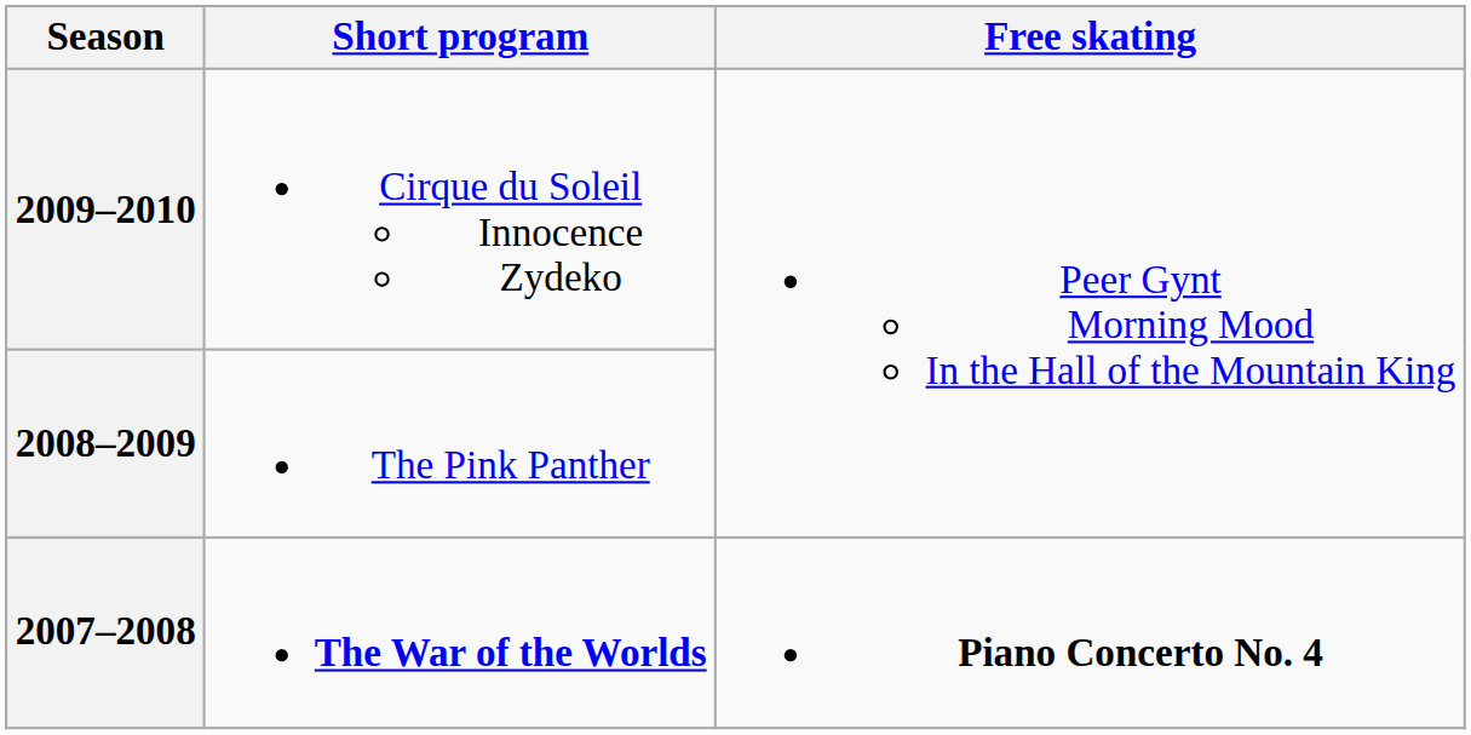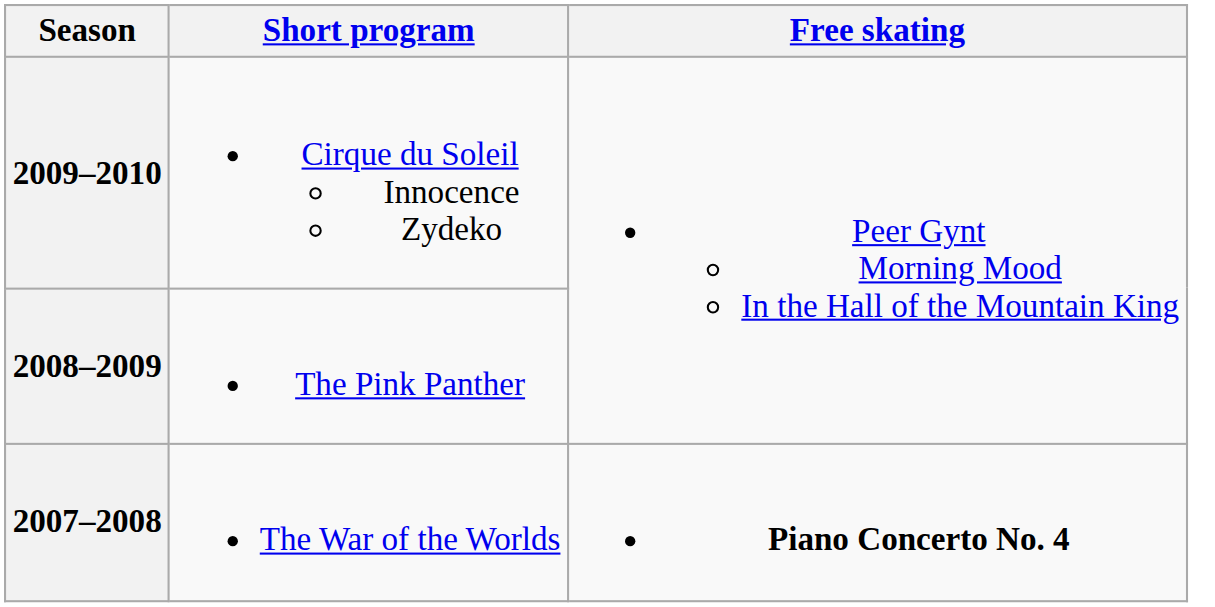2007–2008 | Short program: bold -> normal
